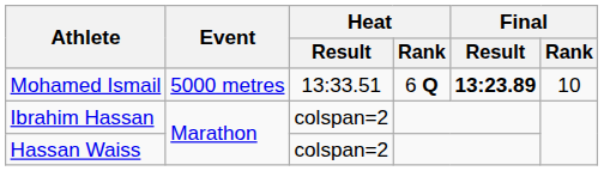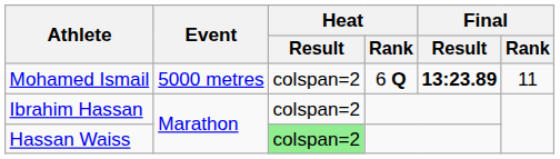Mohamed Ismail | Heat / Result: 13:33.51 -> colspan=2
Mohamed Ismail | Final / Rank: 10 -> 11
Hassan Waiss | Heat / Result: no background -> lightgreen background
